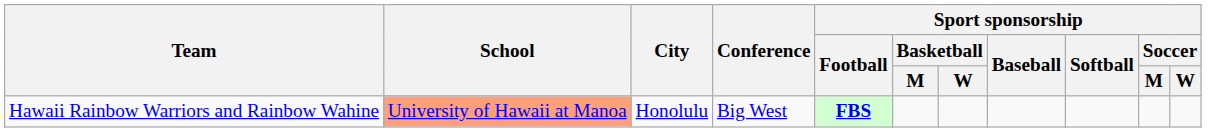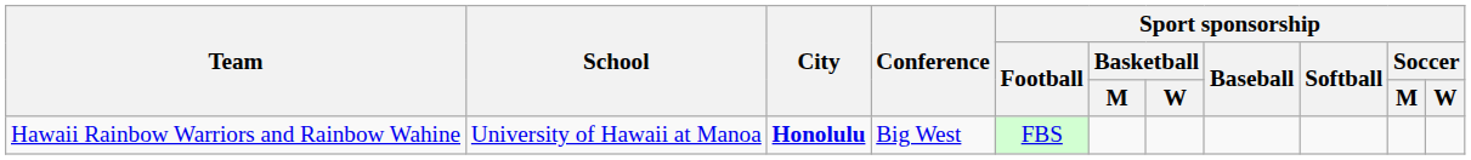Hawaii Rainbow Warriors and Rainbow Wahine | School: lightsalmon background -> no background
Hawaii Rainbow Warriors and Rainbow Wahine | City: normal -> bold
Hawaii Rainbow Warriors and Rainbow Wahine | Sport sponsorship / Football: bold -> normal
